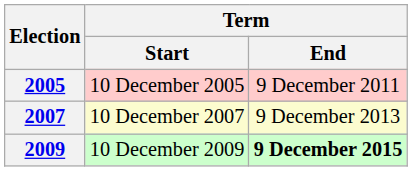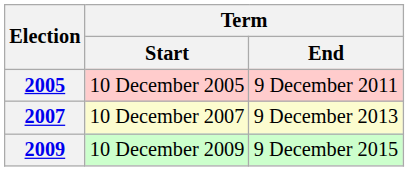2009 | Term / End: bold -> normal
